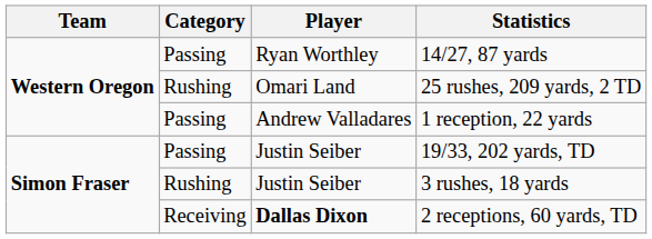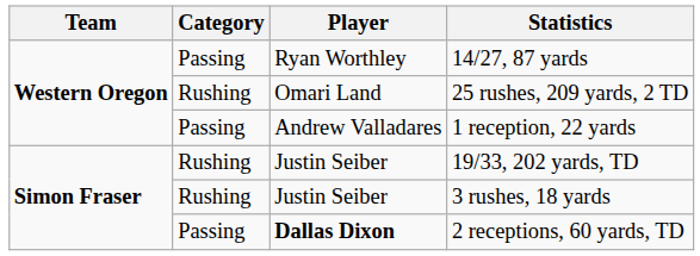19/33, 202 yards, TD | Category: Passing -> Rushing
2 receptions, 60 yards, TD | Category: Receiving -> Passing
